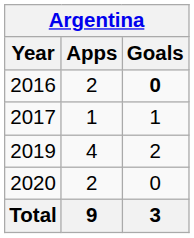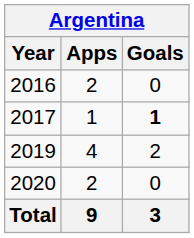2016 | Goals: bold -> normal
2017 | Goals: normal -> bold
